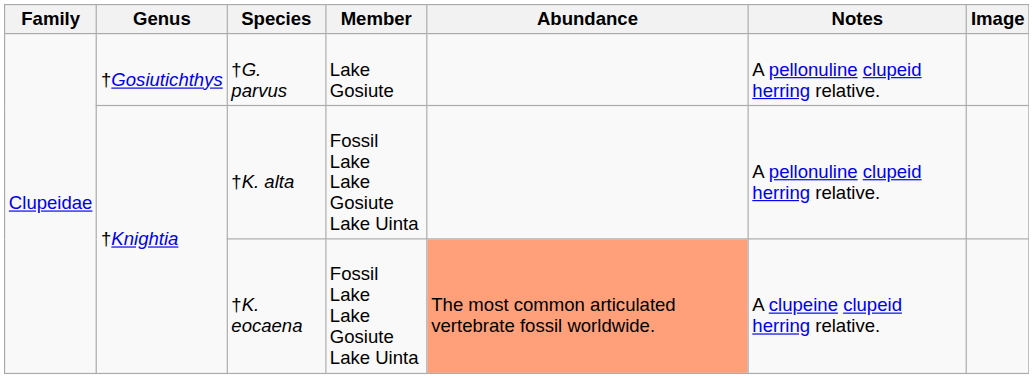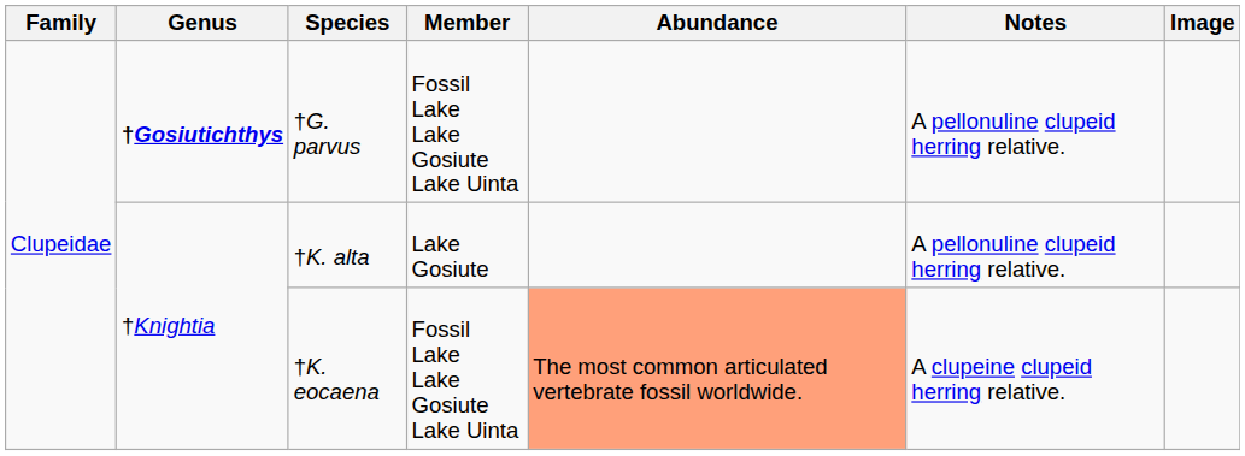†G. parvus | Genus: normal -> bold
†G. parvus | Member: Lake Gosiute -> Fossil Lake Lake Gosiute Lake Uinta
†K. alta | Member: Fossil Lake Lake Gosiute Lake Uinta -> Lake Gosiute
